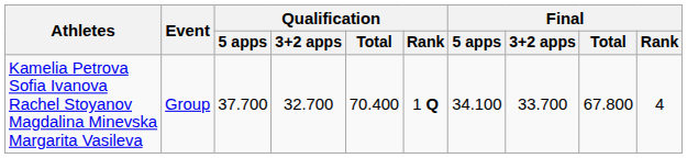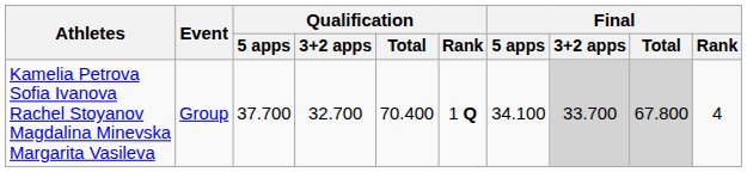row 3 | Final / 3+2 apps: no background -> lightgrey background
row 3 | Final / Total: no background -> lightgrey background
